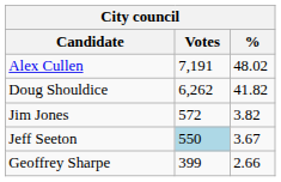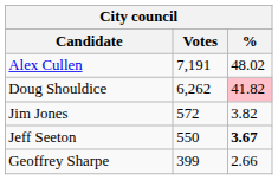Doug Shouldice | %: no background -> pink background
Jeff Seeton | Votes: lightblue background -> no background
Jeff Seeton | %: normal -> bold
